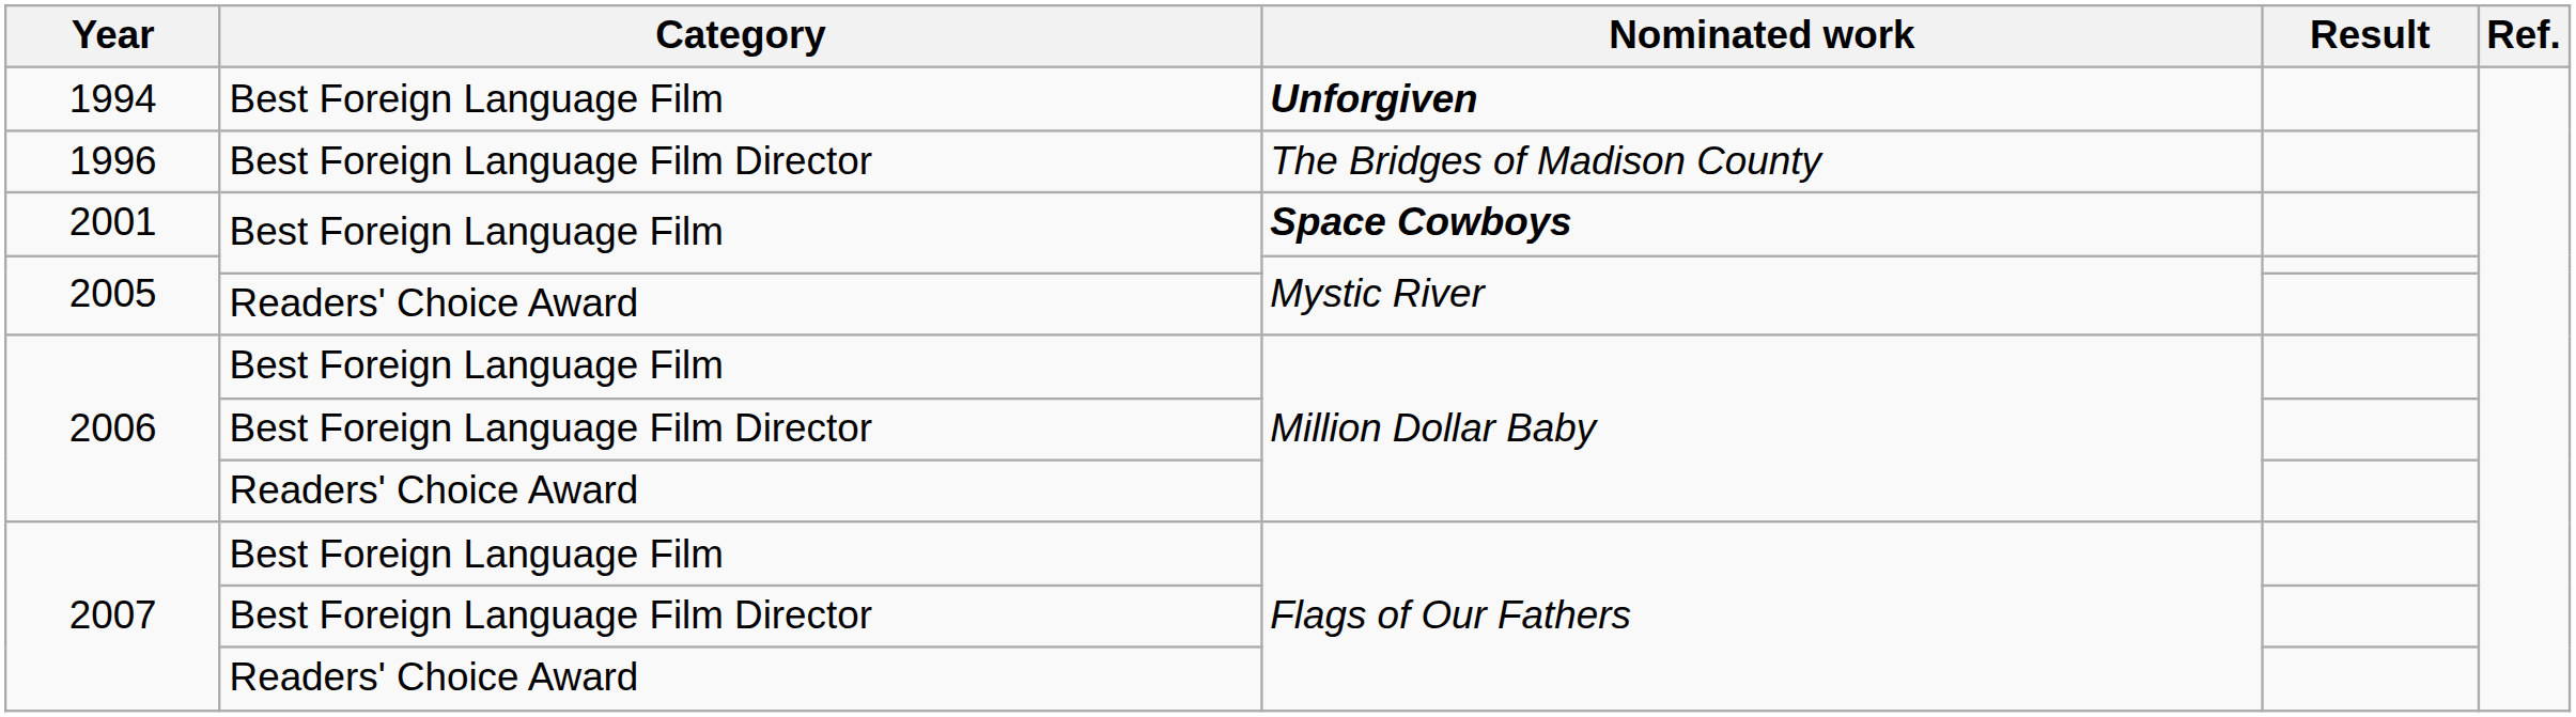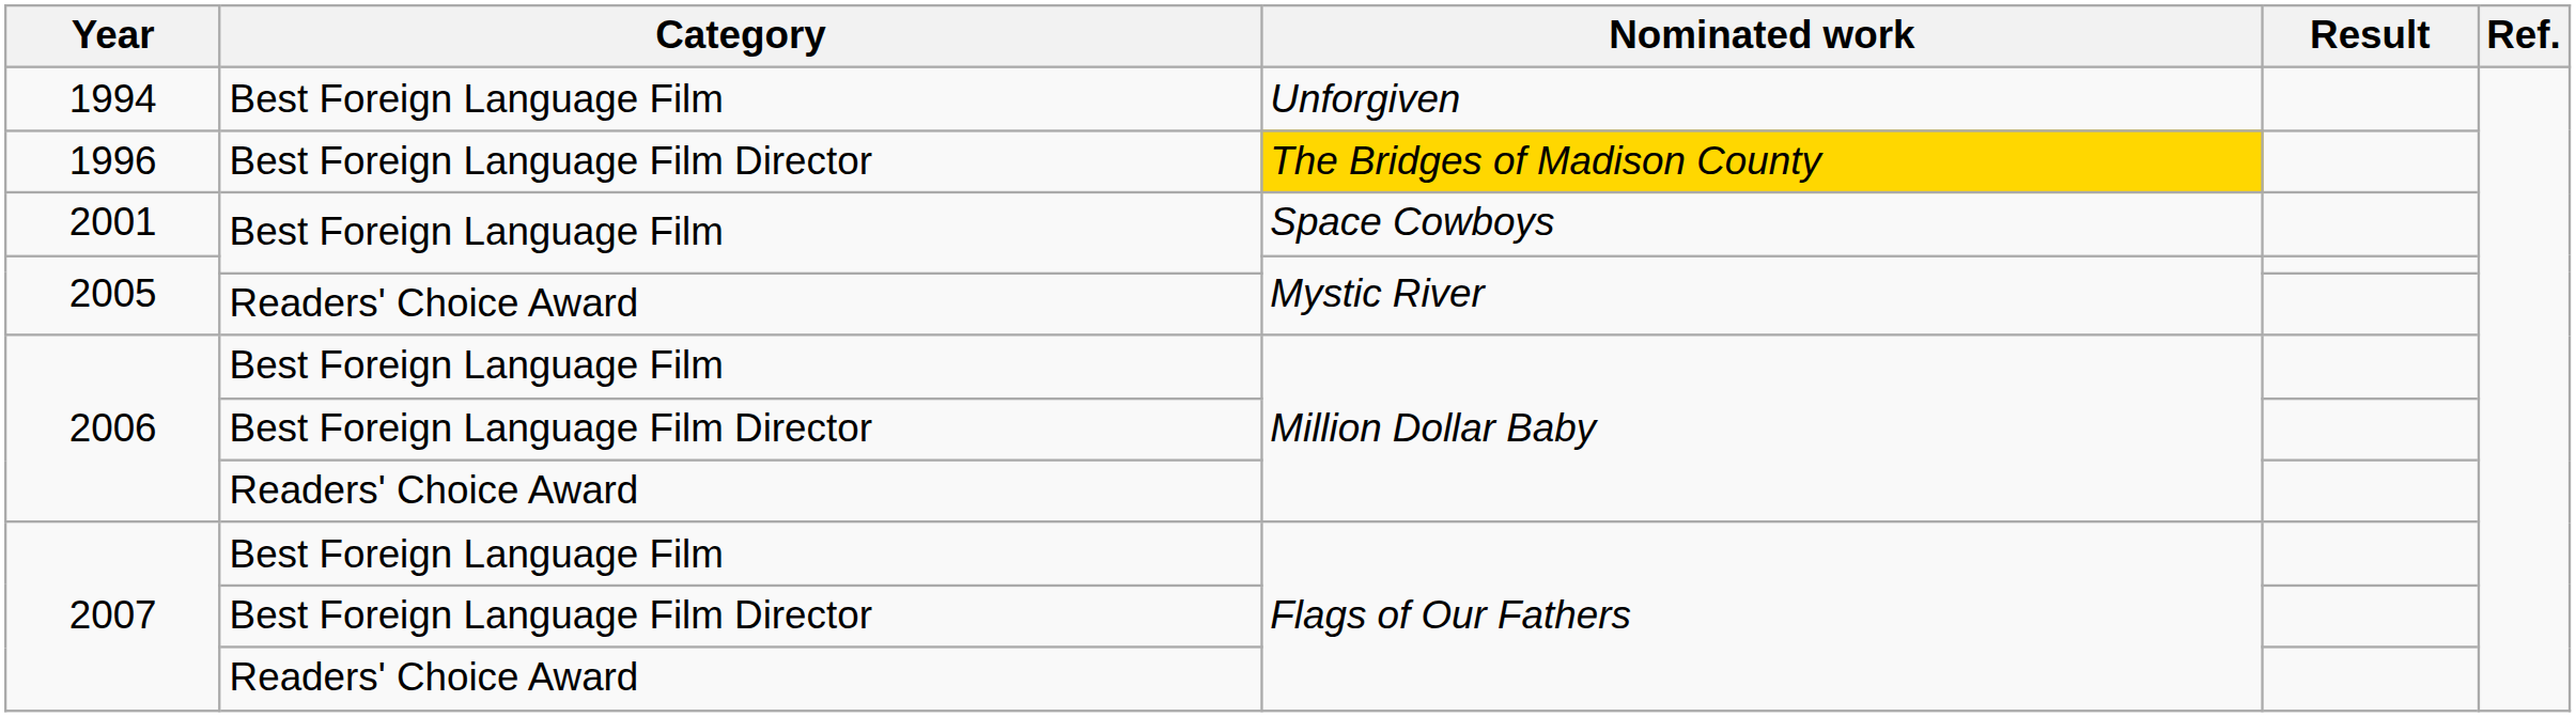1994 | Nominated work: bold -> normal
1996 | Nominated work: no background -> gold background
2001 | Nominated work: bold -> normal
